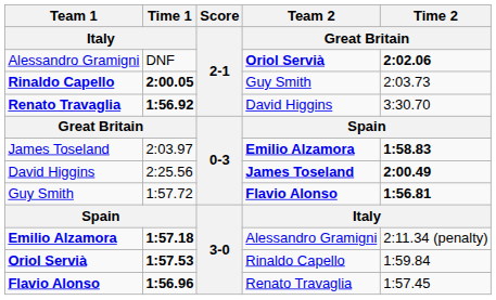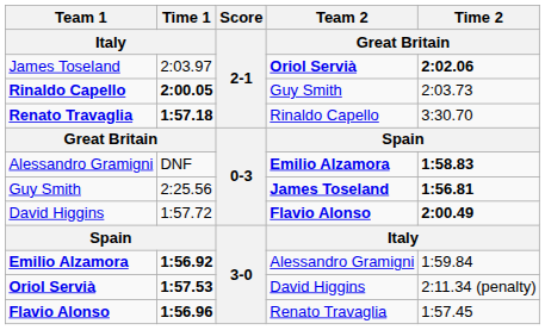row 3 | Team 1 / Italy: Alessandro Gramigni -> James Toseland
row 3 | Time 1 / Italy: DNF -> 2:03.97
row 5 | Time 1 / Italy: 1:56.92 -> 1:57.18
row 5 | Team 2 / Great Britain: David Higgins -> Rinaldo Capello
row 7 | Team 1 / Italy: James Toseland -> Alessandro Gramigni
row 7 | Time 1 / Italy: 2:03.97 -> DNF
row 8 | Team 1 / Italy: David Higgins -> Guy Smith
row 8 | Time 2 / Great Britain: 2:00.49 -> 1:56.81
row 9 | Team 1 / Italy: Guy Smith -> David Higgins
row 9 | Time 2 / Great Britain: 1:56.81 -> 2:00.49
row 11 | Time 1 / Italy: 1:57.18 -> 1:56.92
row 11 | Time 2 / Great Britain: 2:11.34 (penalty) -> 1:59.84
row 12 | Team 2 / Great Britain: Rinaldo Capello -> David Higgins
row 12 | Time 2 / Great Britain: 1:59.84 -> 2:11.34 (penalty)
